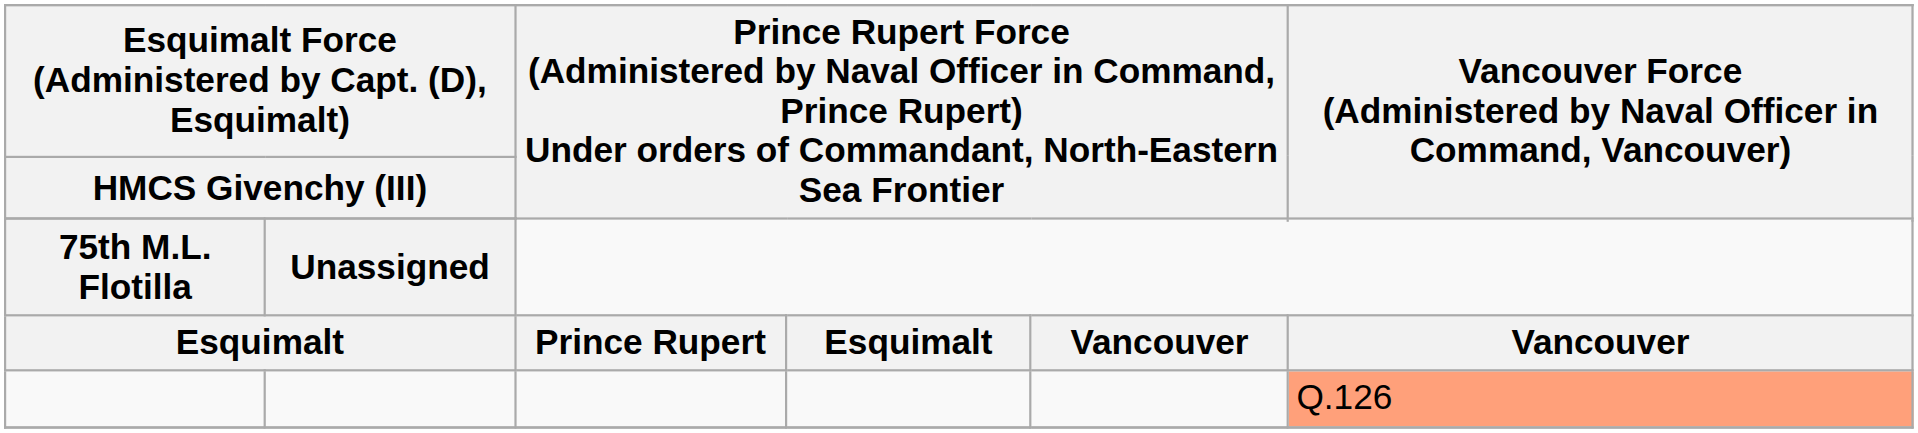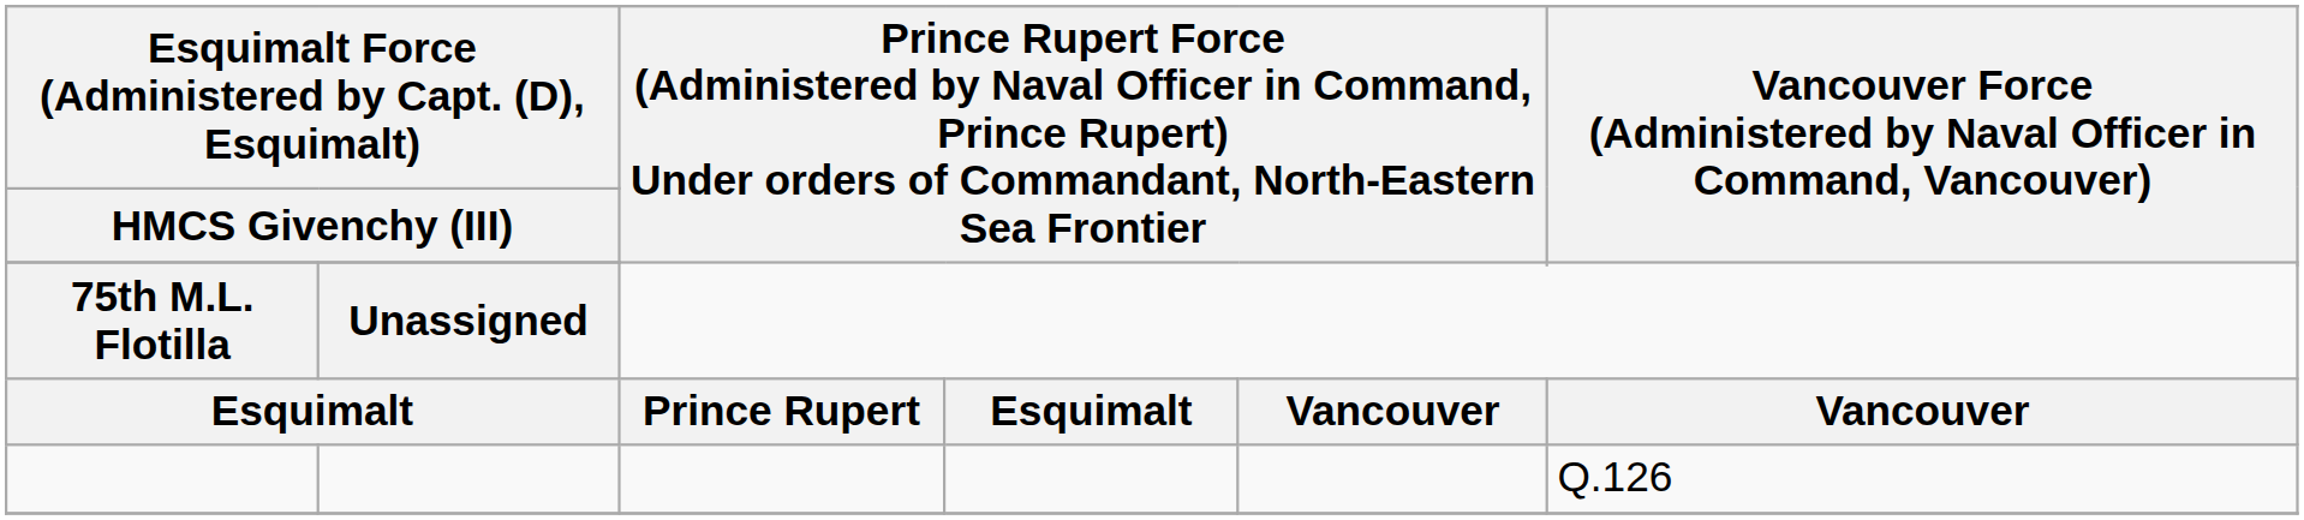row 5 | column 6: lightsalmon background -> no background
